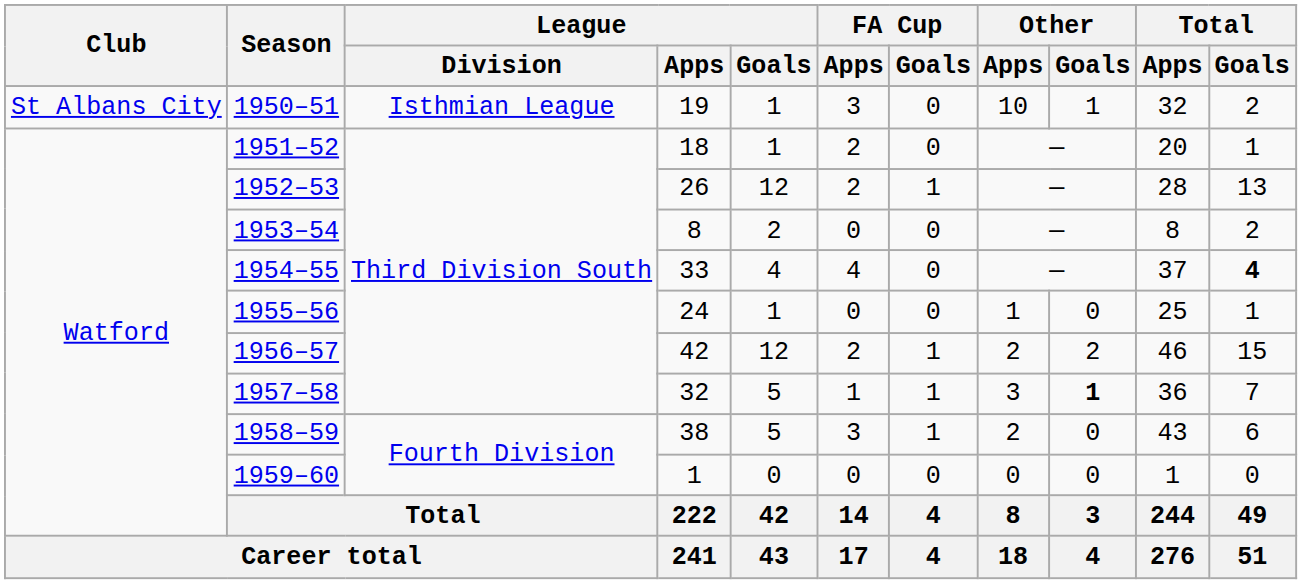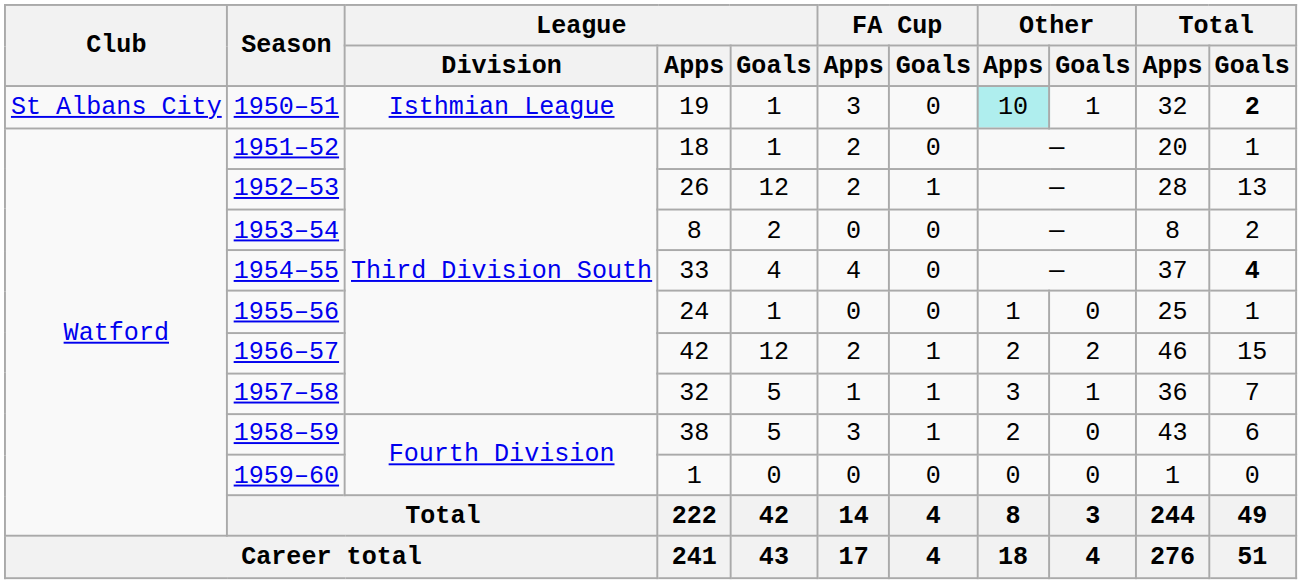1950–51 | Other / Apps: no background -> paleturquoise background
1950–51 | Total / Goals: normal -> bold
1957–58 | Other / Goals: bold -> normal
